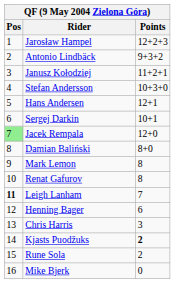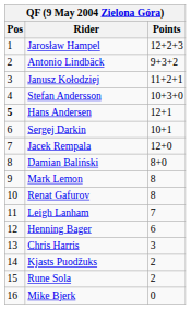Hans Andersen | Pos: normal -> bold
Jacek Rempala | Pos: lightgreen background -> no background
Leigh Lanham | Pos: bold -> normal
Kjasts Puodžuks | Points: bold -> normal
